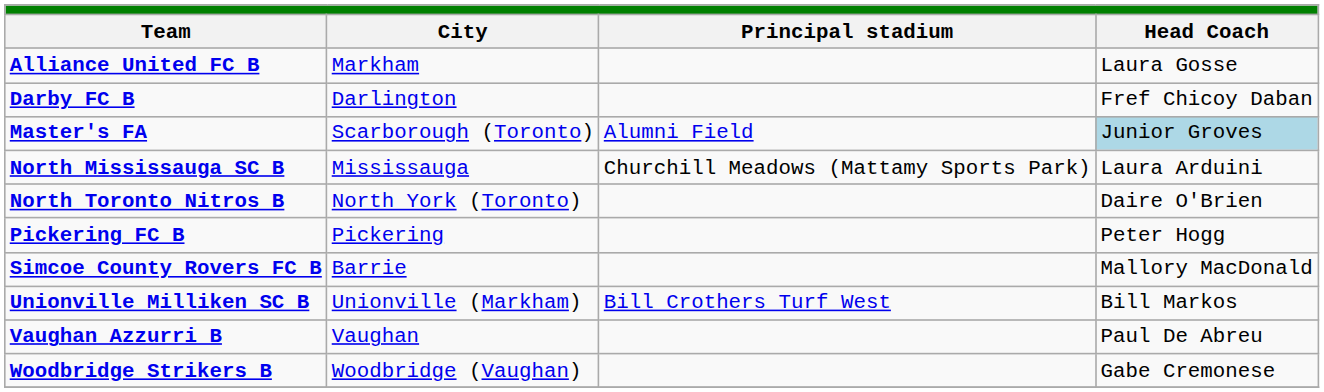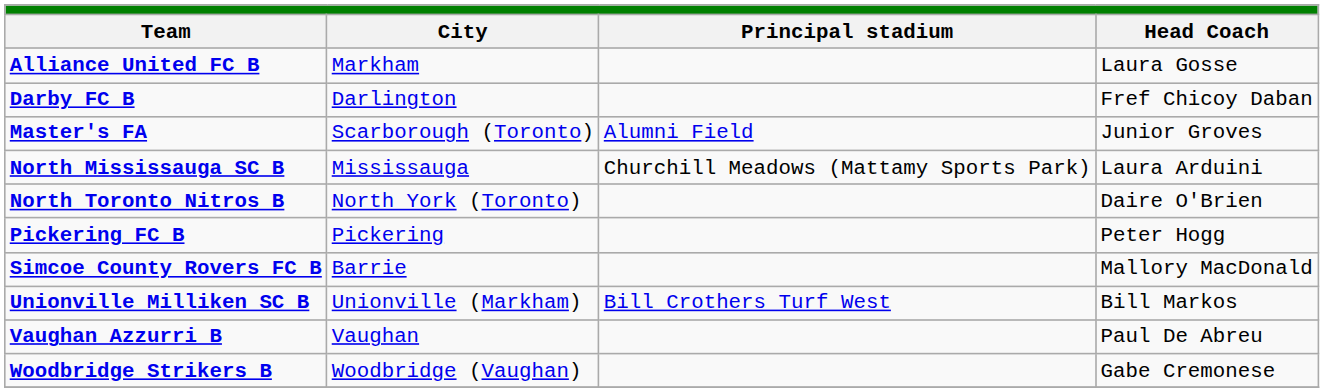Master's FA | Head Coach: lightblue background -> no background
